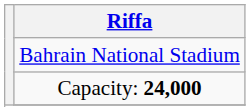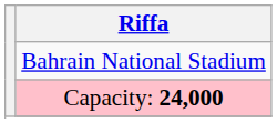Capacity: 24,000 | Riffa: no background -> pink background
